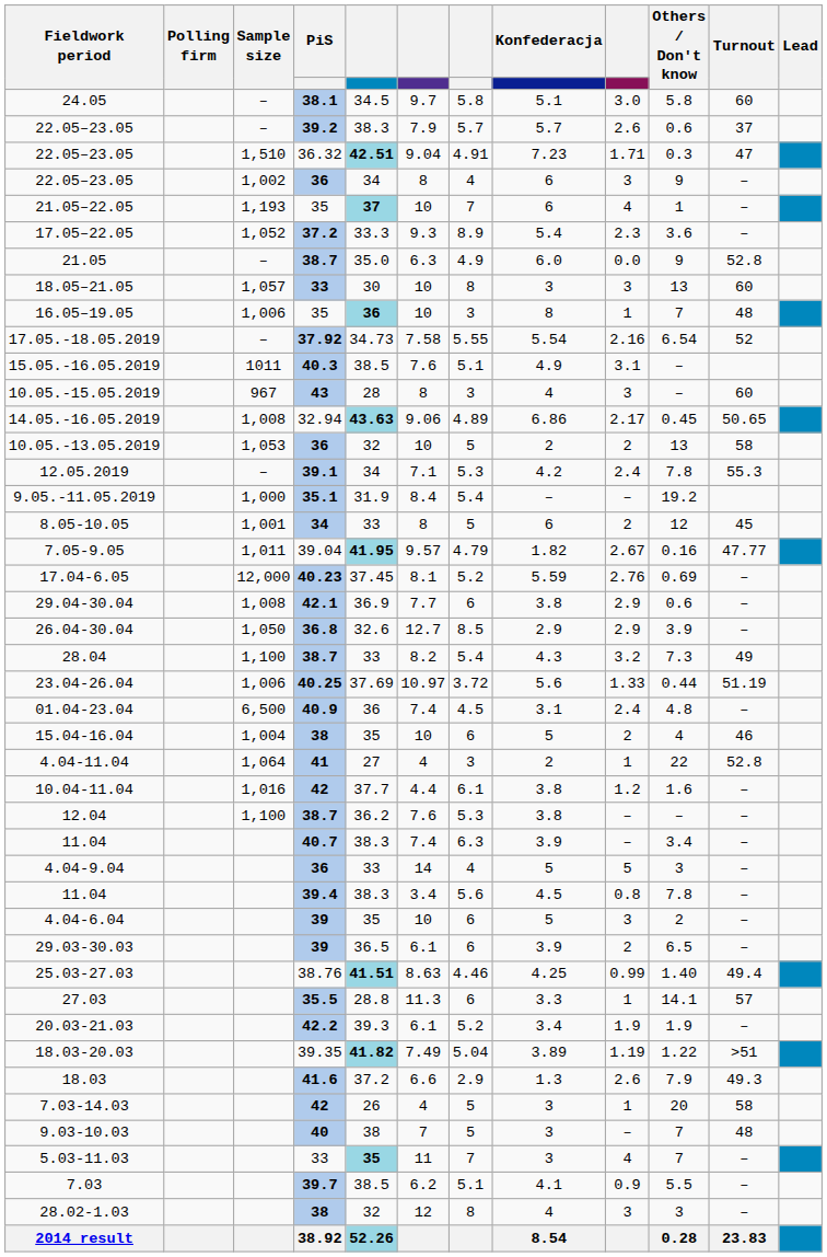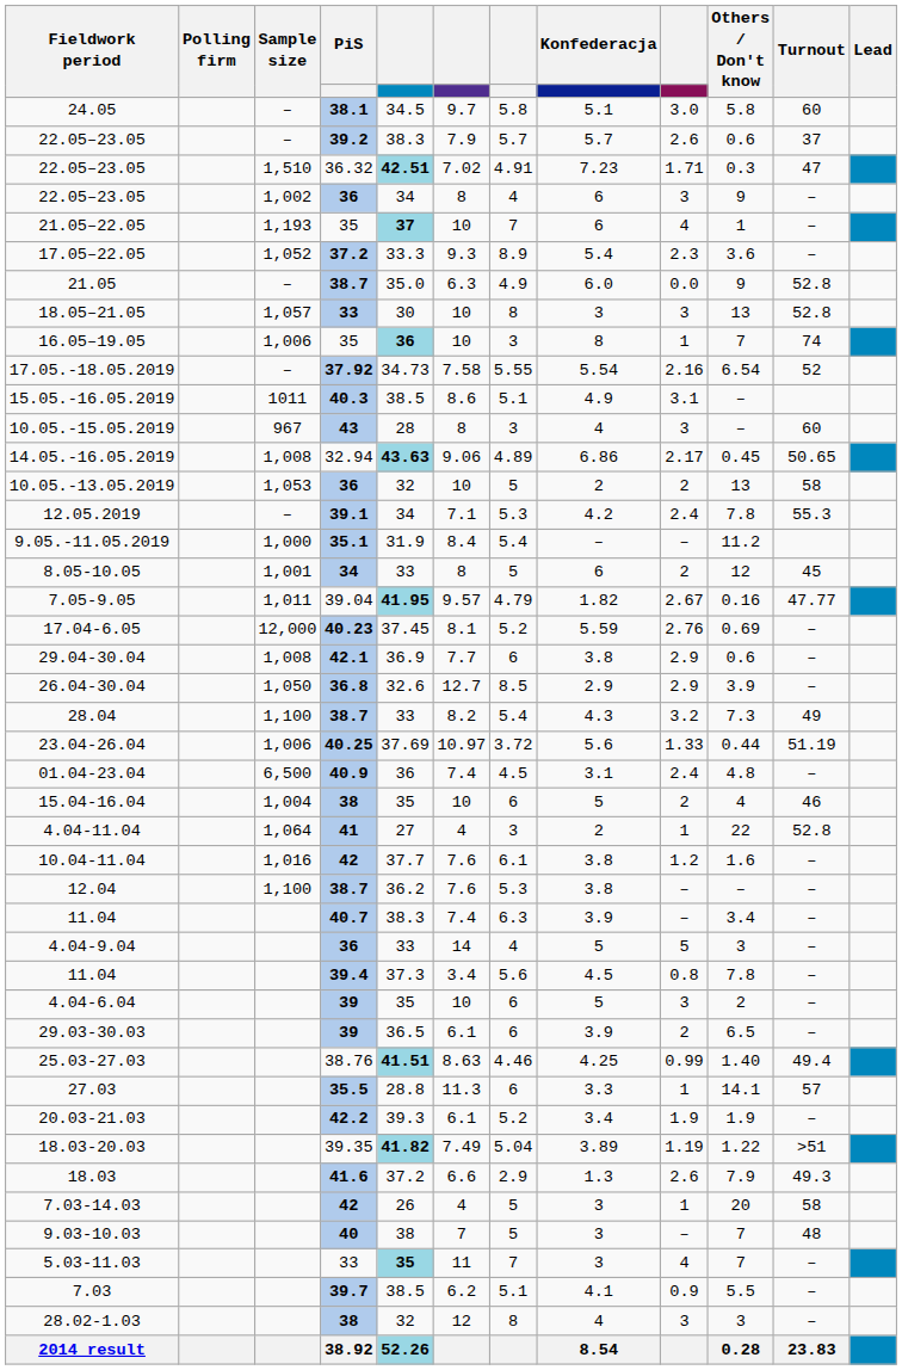22.05–23.05 / 36.32 | column 6: 9.04 -> 7.02
18.05–21.05 | Turnout: 60 -> 52.8
16.05–19.05 | Turnout: 48 -> 74
15.05.-16.05.2019 | column 6: 7.6 -> 8.6
9.05.-11.05.2019 | Others / Don't know: 19.2 -> 11.2
10.04-11.04 | column 6: 4.4 -> 7.6
11.04 / 39.4 | column 5: 38.3 -> 37.3
